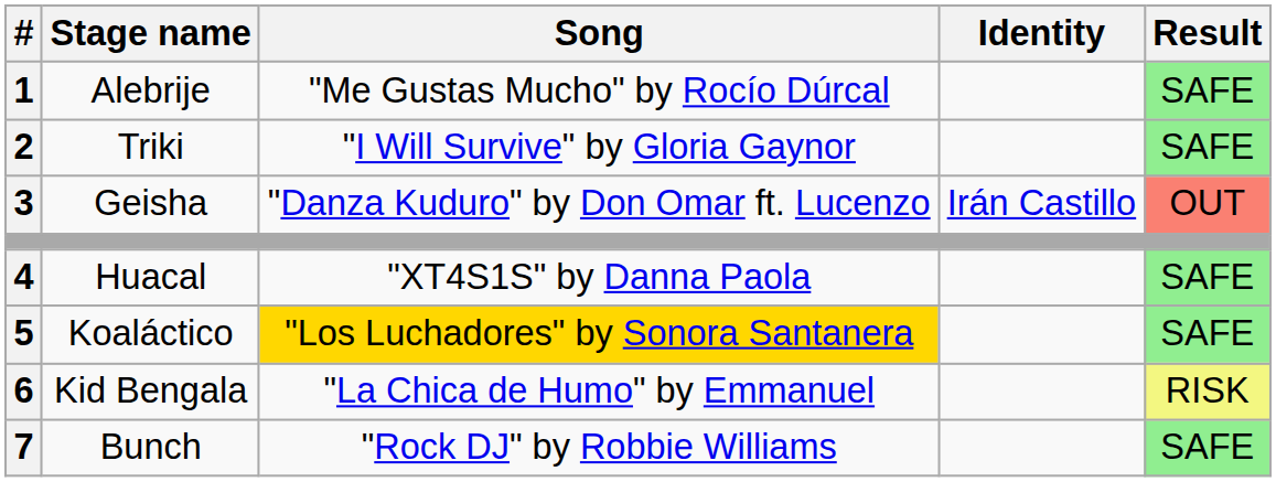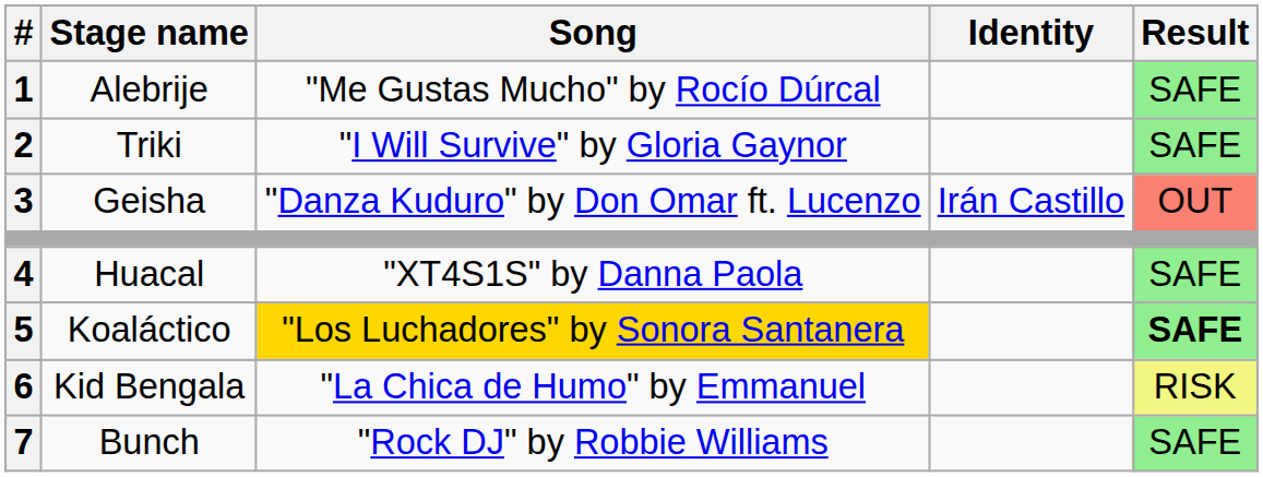Koaláctico | Result: normal -> bold
